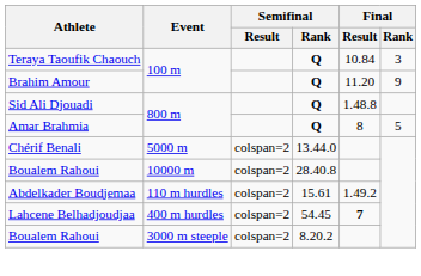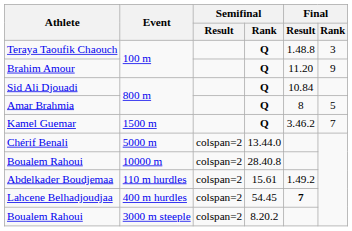Teraya Taoufik Chaouch | Final / Result: 10.84 -> 1.48.8
Sid Ali Djouadi | Final / Result: 1.48.8 -> 10.84
+ row: Kamel Guemar | 1500 m | Q | 3.46.2 | 7
